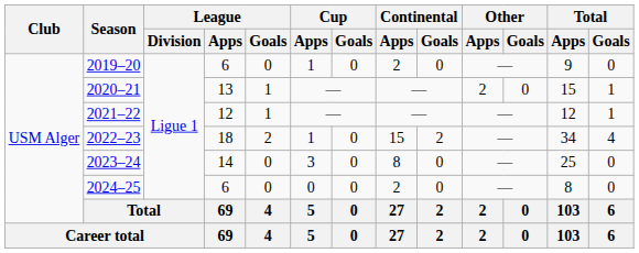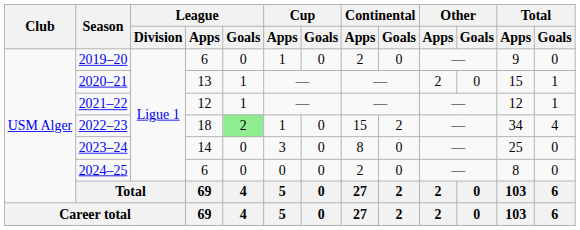2022–23 | League / Goals: no background -> lightgreen background
